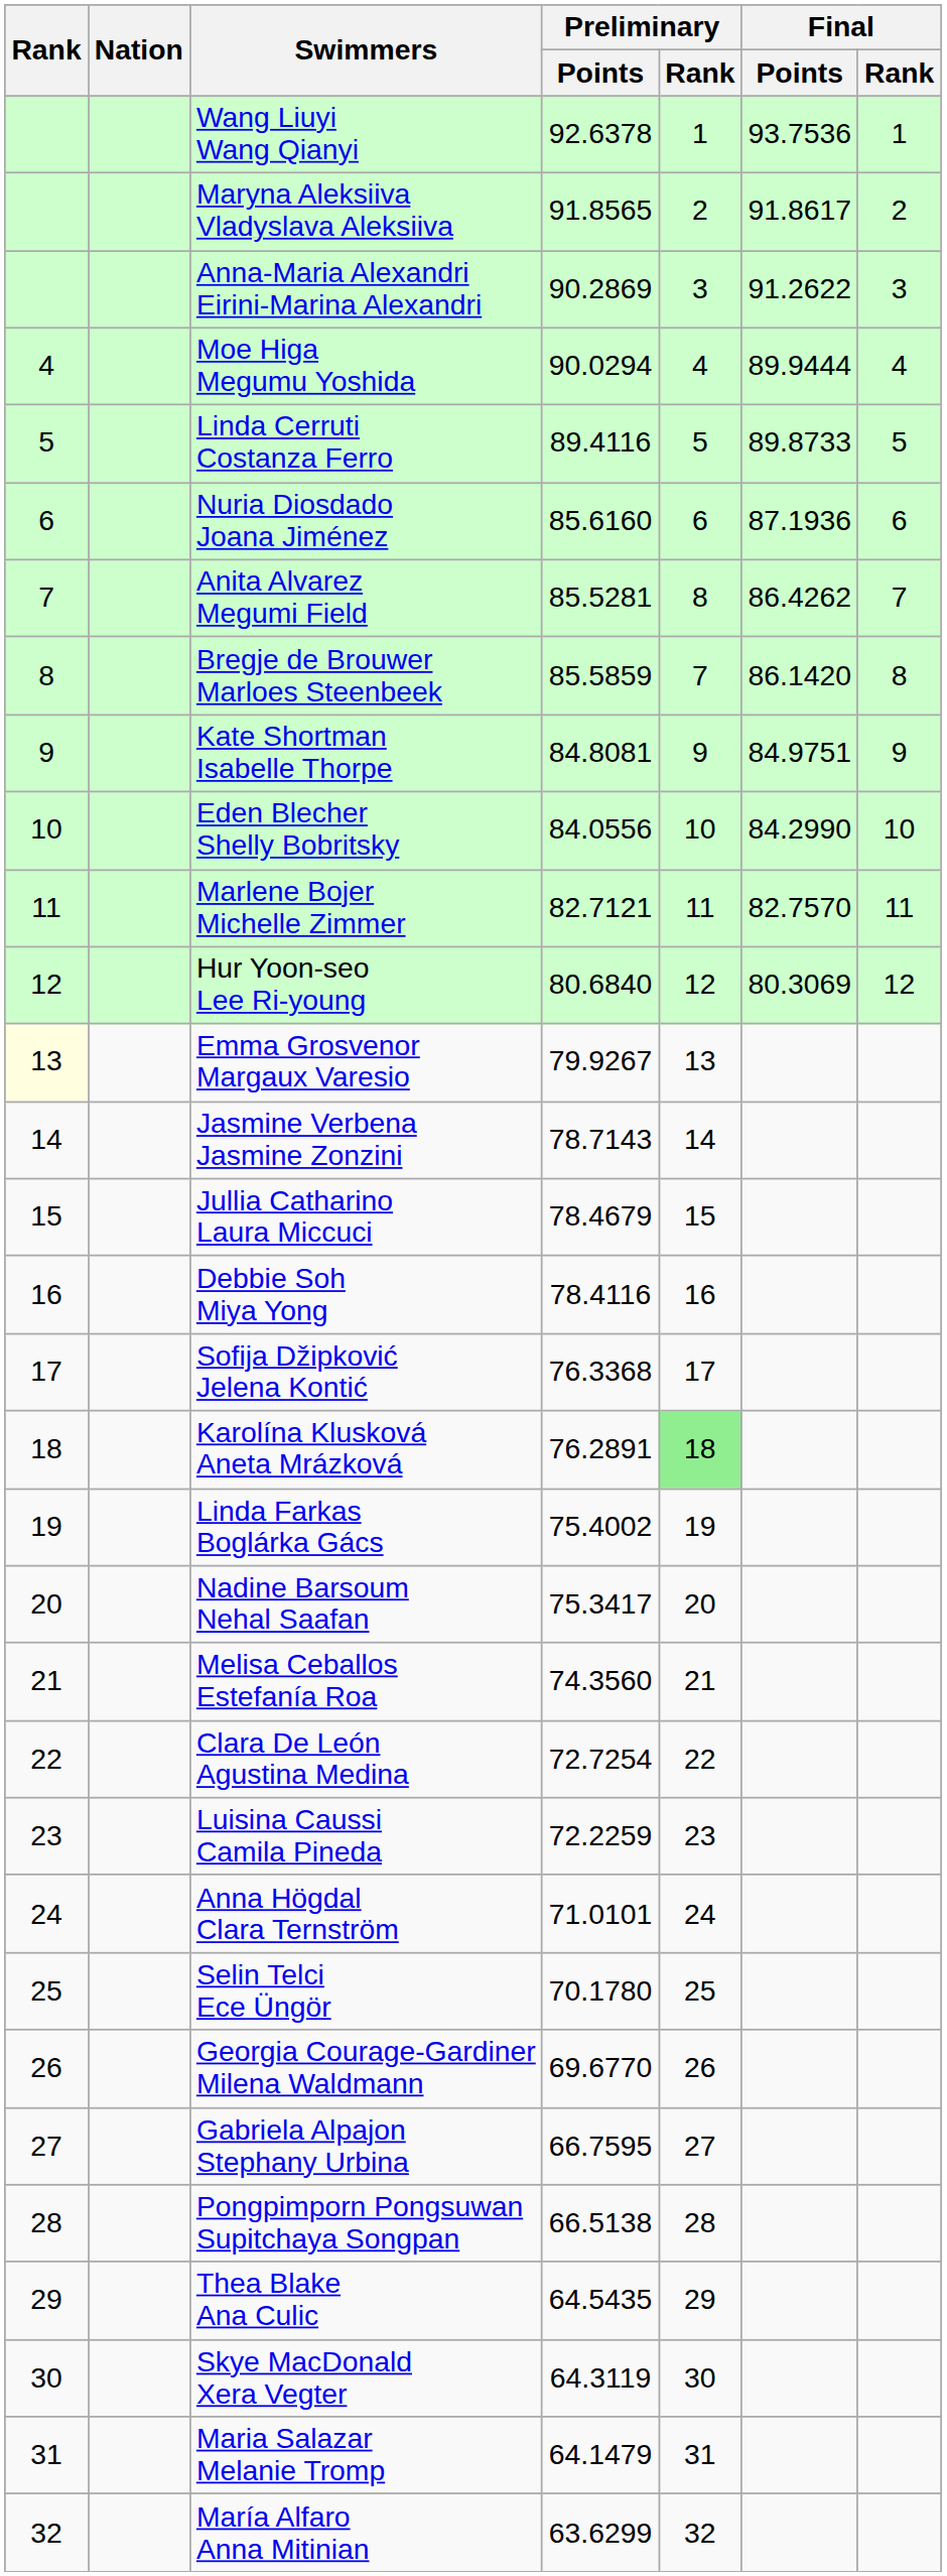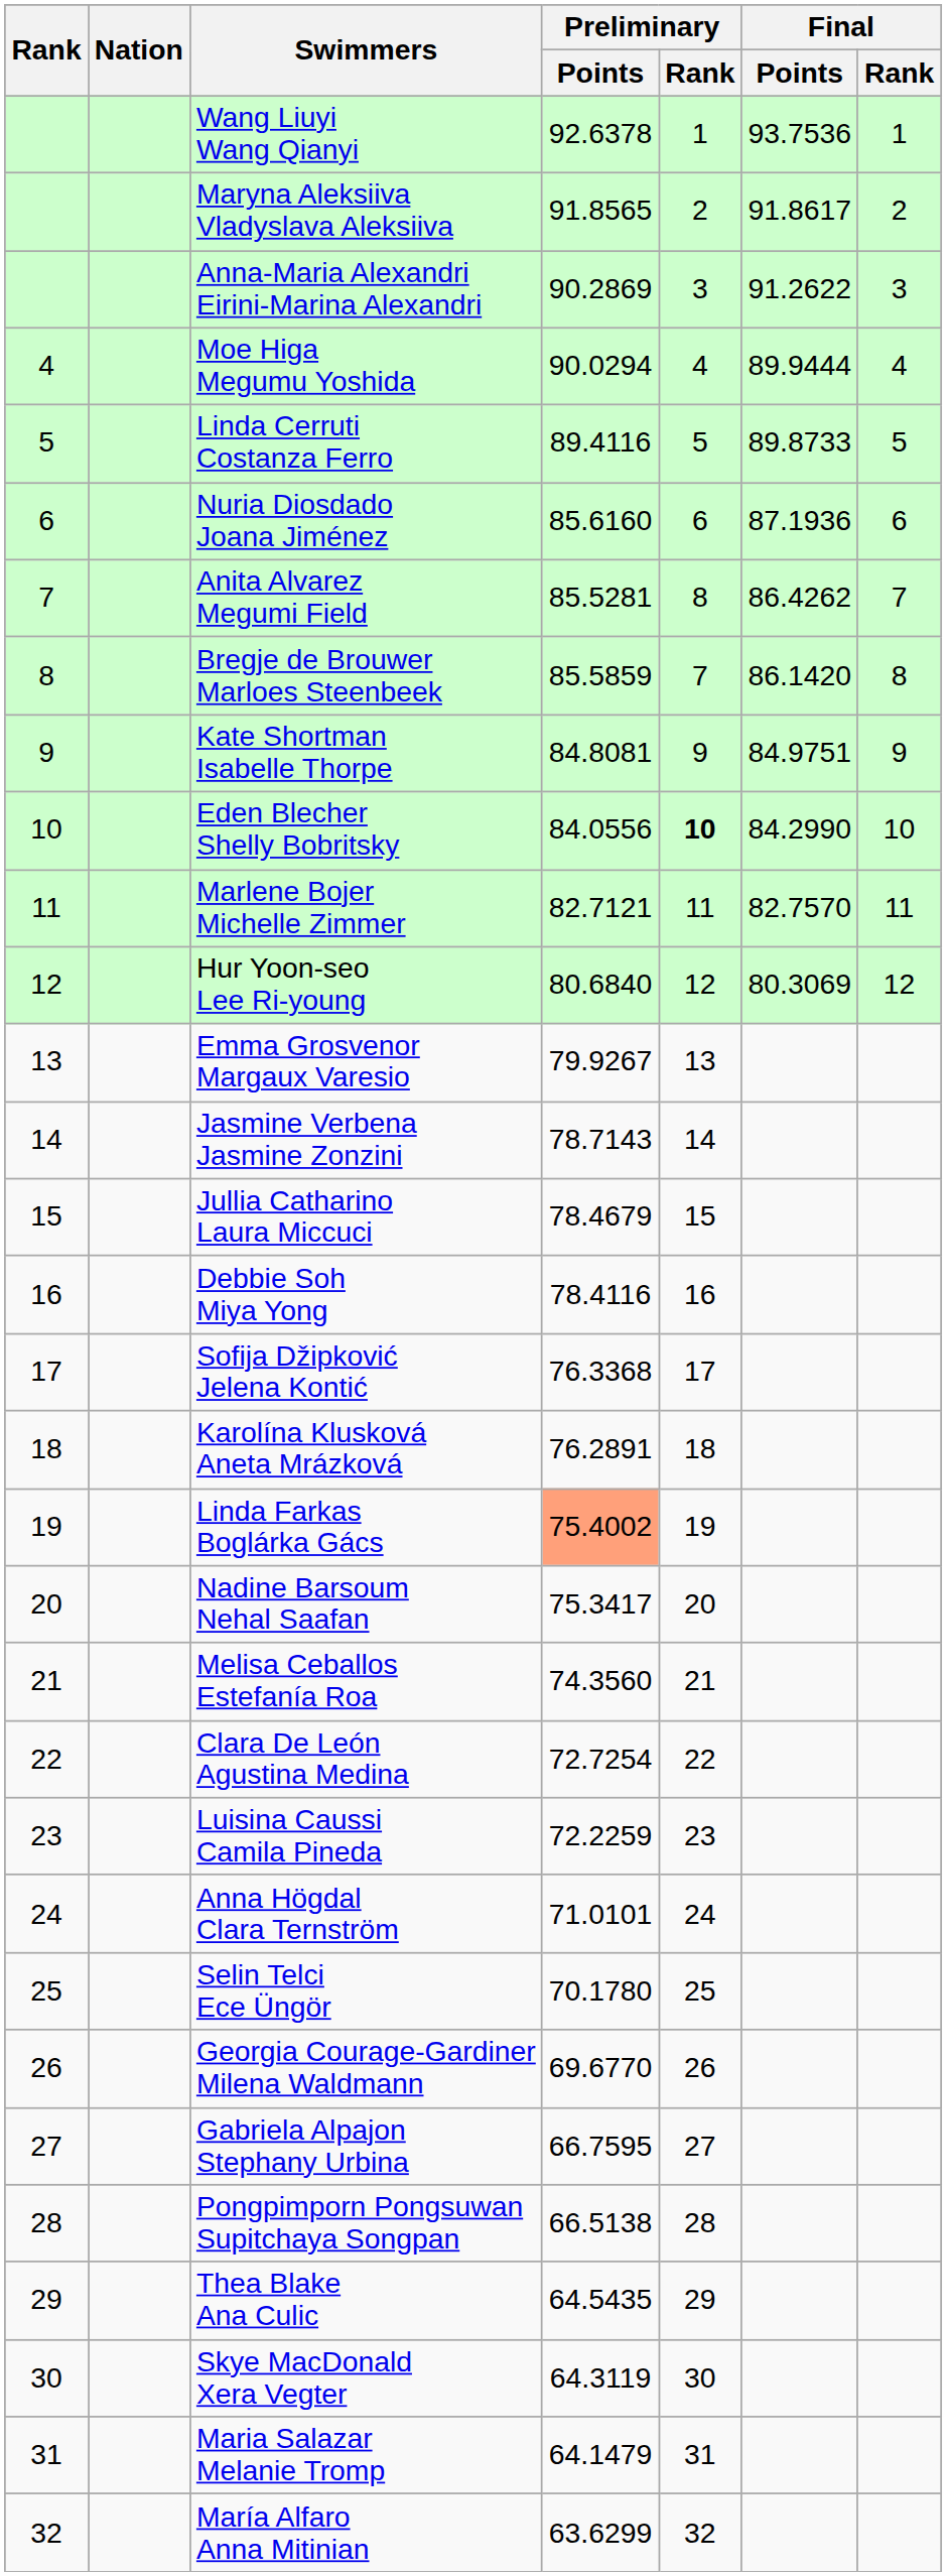Eden Blecher Shelly Bobritsky | Preliminary / Rank: normal -> bold
Emma Grosvenor Margaux Varesio | Rank: lightyellow background -> no background
Karolína Klusková Aneta Mrázková | Preliminary / Rank: lightgreen background -> no background
Linda Farkas Boglárka Gács | Preliminary / Points: no background -> lightsalmon background
